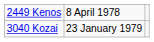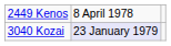3040 Kozai | column 2: no background -> lavender background
